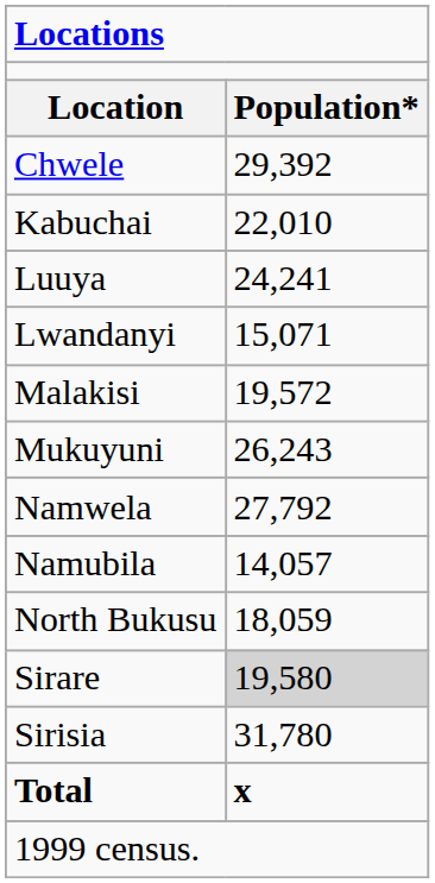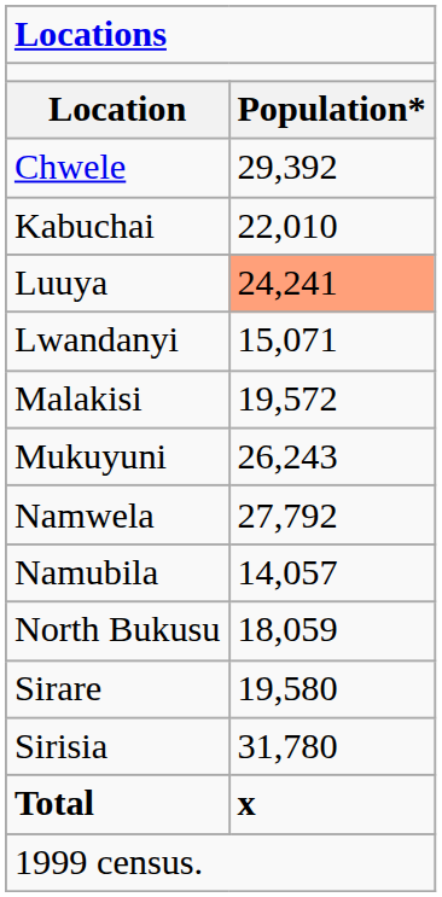Luuya | column 2: no background -> lightsalmon background
Sirare | column 2: lightgrey background -> no background
